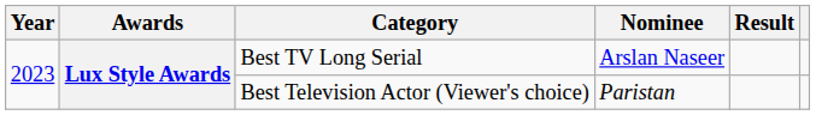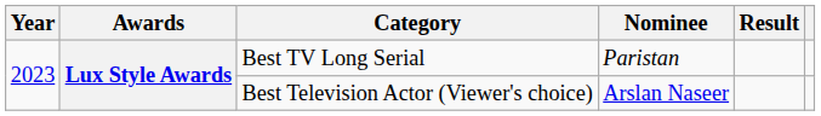Best TV Long Serial | Nominee: Arslan Naseer -> Paristan
Best Television Actor (Viewer's choice) | Nominee: Paristan -> Arslan Naseer
